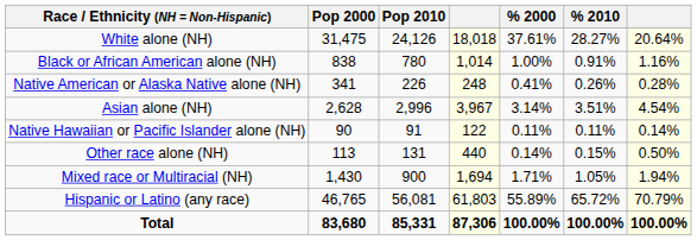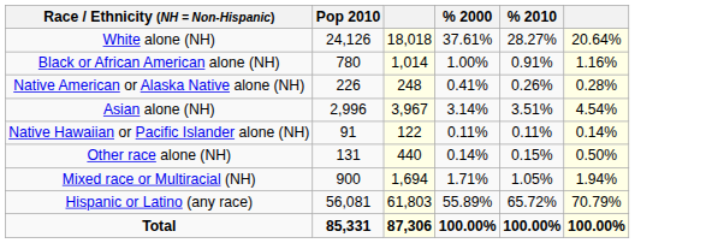- column: Pop 2000 | 31,475 | 838 | 341 | 2,628 | 90 | 113 | 1,430 | 46,765 | 83,680
